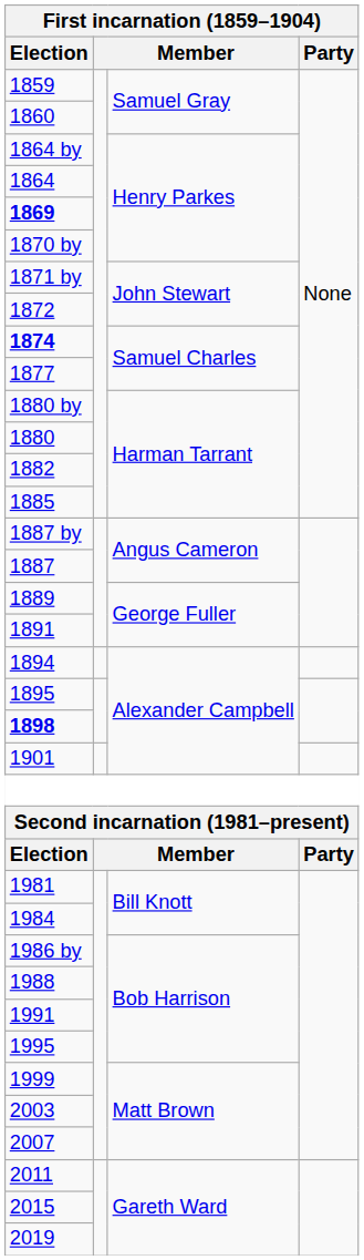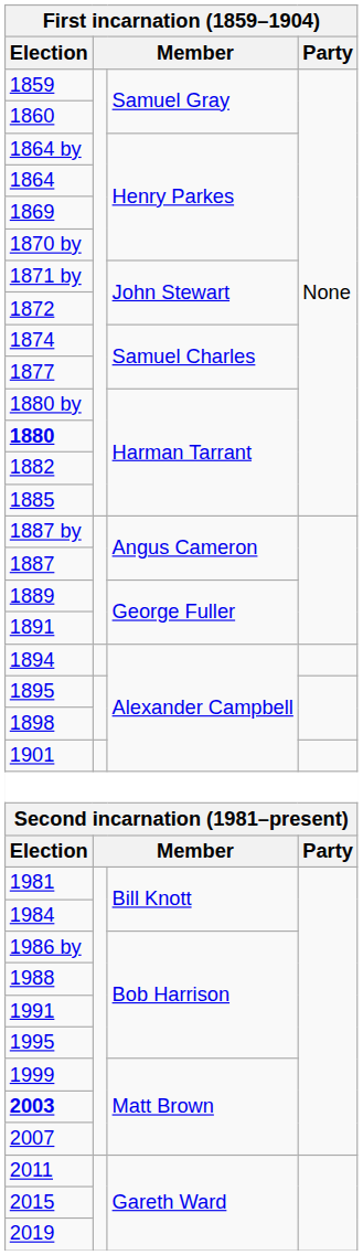1869 | Election: bold -> normal
1874 | Election: bold -> normal
1880 | Election: normal -> bold
1898 | Election: bold -> normal
2003 | Election: normal -> bold
